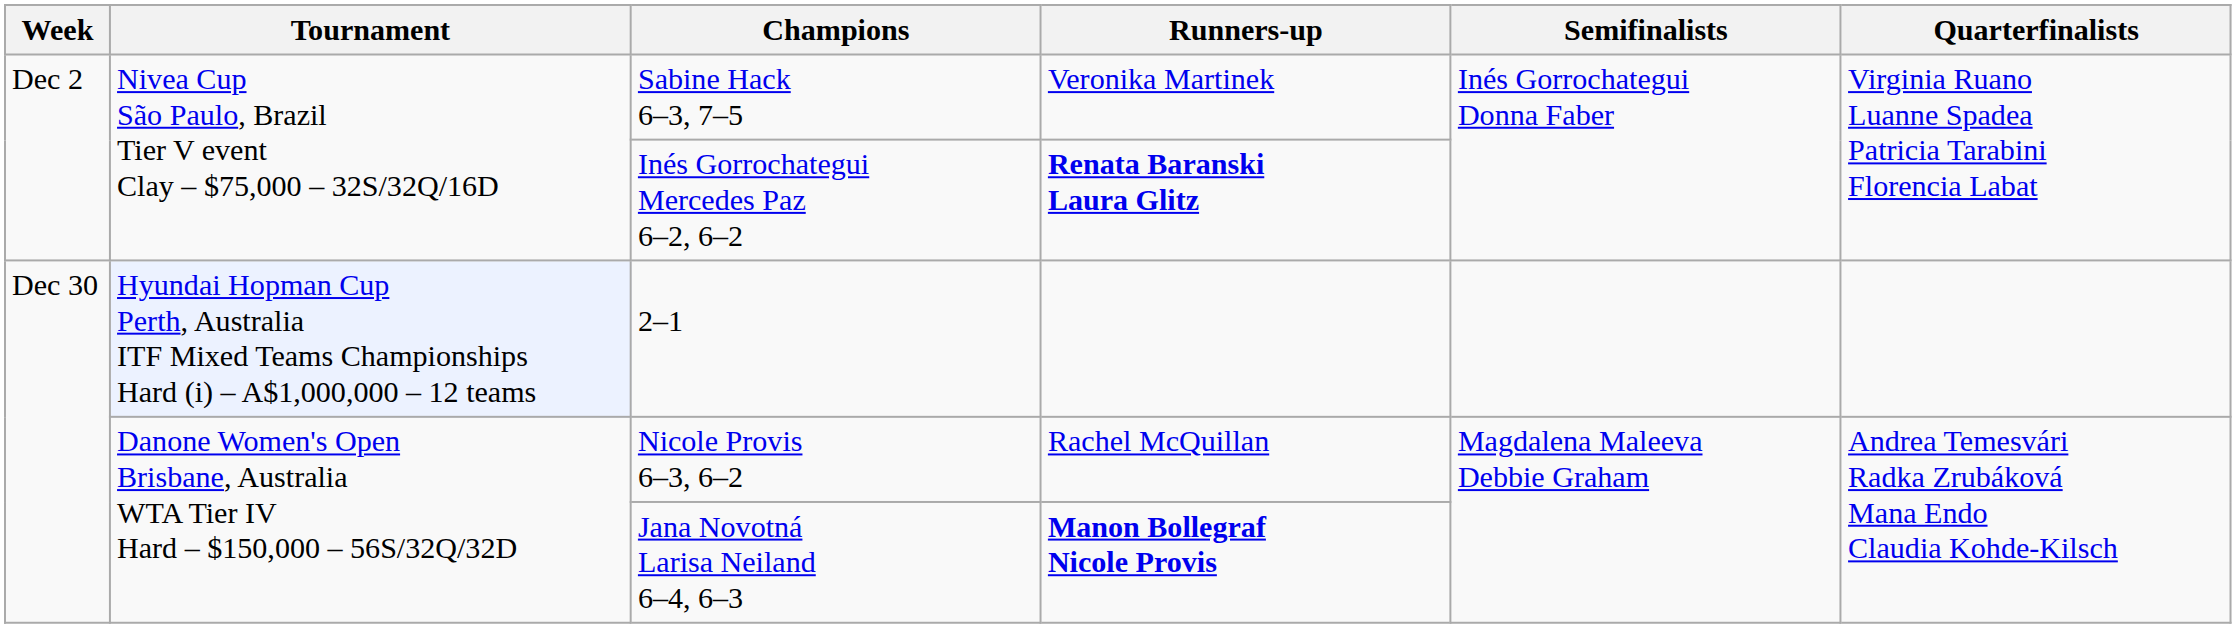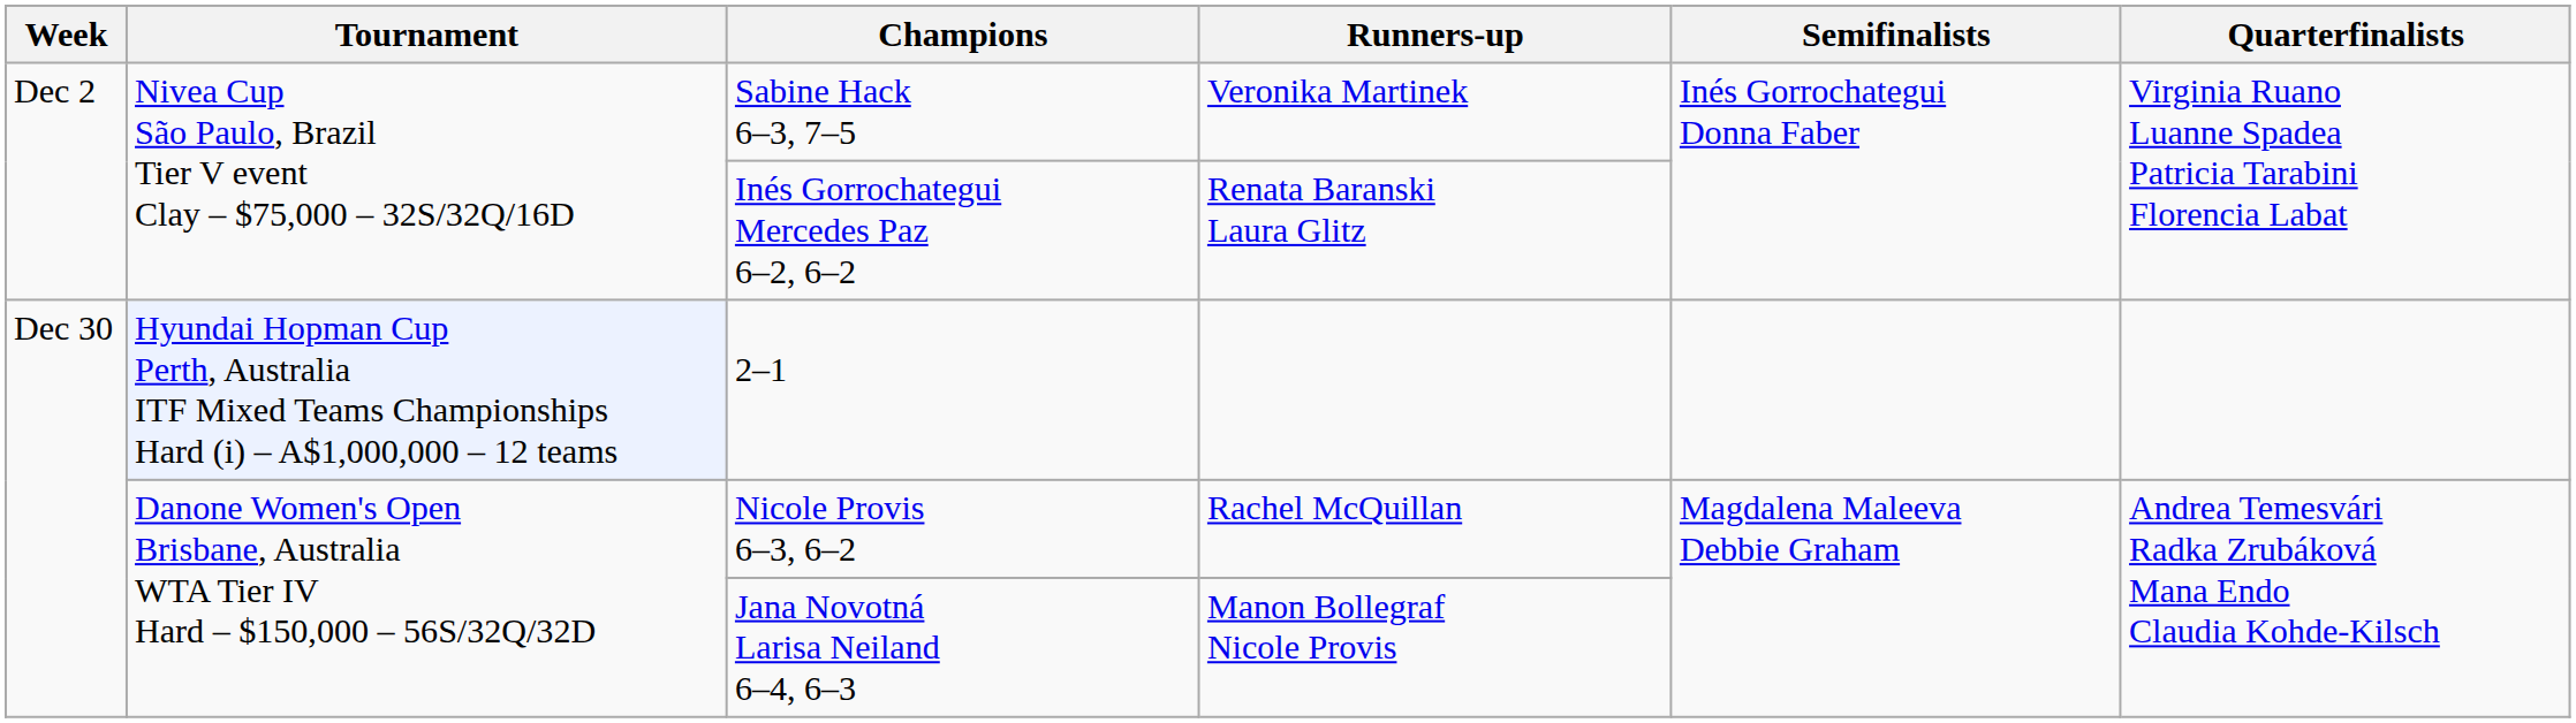Inés Gorrochategui Mercedes Paz 6–2, 6–2 | Runners-up: bold -> normal
Jana Novotná Larisa Neiland 6–4, 6–3 | Runners-up: bold -> normal
